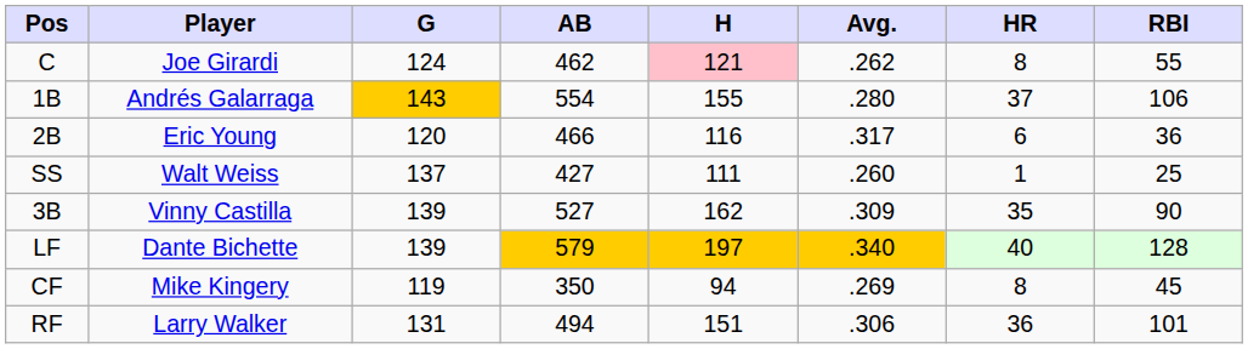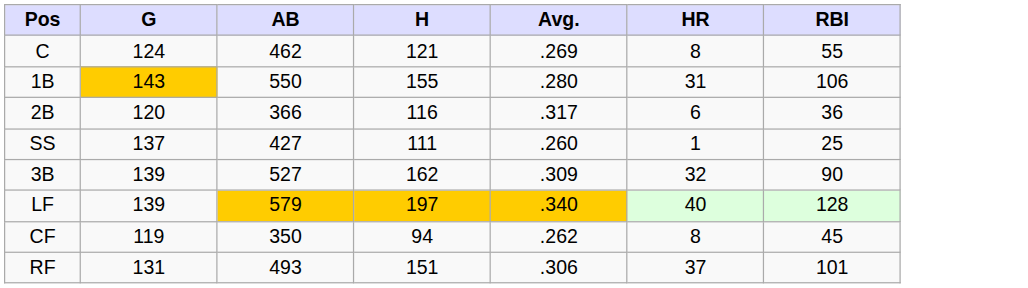- column: Player | Joe Girardi | Andrés Galarraga | Eric Young | Walt Weiss | Vinny Castilla | Dante Bichette | Mike Kingery | Larry Walker
C | H: pink background -> no background
C | Avg.: .262 -> .269
1B | AB: 554 -> 550
1B | HR: 37 -> 31
2B | AB: 466 -> 366
3B | HR: 35 -> 32
CF | Avg.: .269 -> .262
RF | AB: 494 -> 493
RF | HR: 36 -> 37
